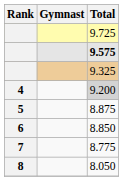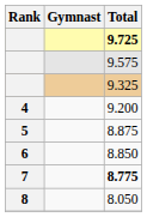9.725 | Total: normal -> bold
9.575 | Total: bold -> normal
9.200 | Total: lightgrey background -> no background
8.775 | Total: normal -> bold
